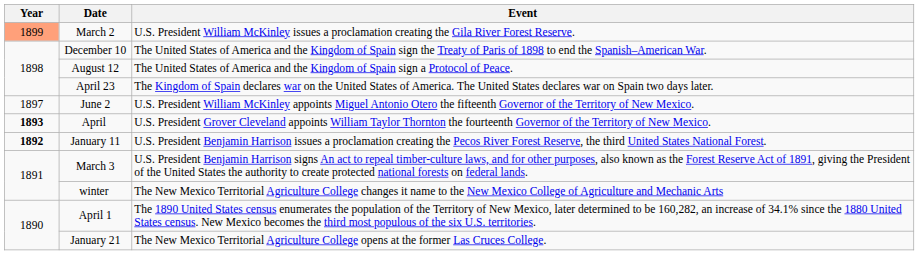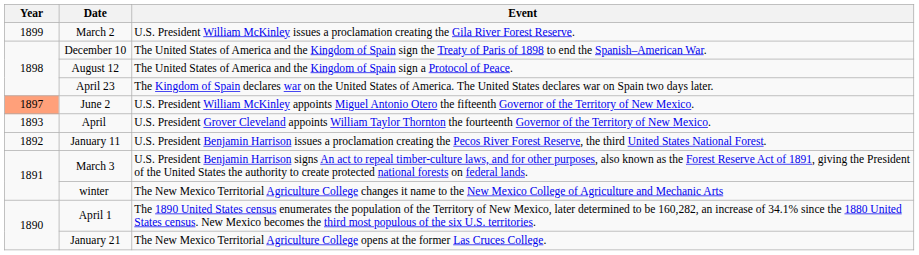March 2 | Year: lightsalmon background -> no background
June 2 | Year: no background -> lightsalmon background
April | Year: bold -> normal
January 11 | Year: bold -> normal
